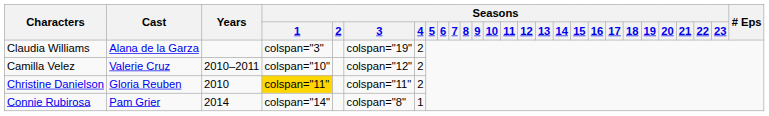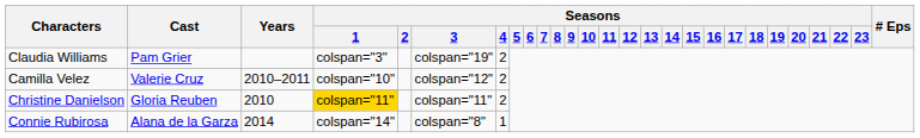Claudia Williams | Cast: Alana de la Garza -> Pam Grier
Connie Rubirosa | Cast: Pam Grier -> Alana de la Garza
